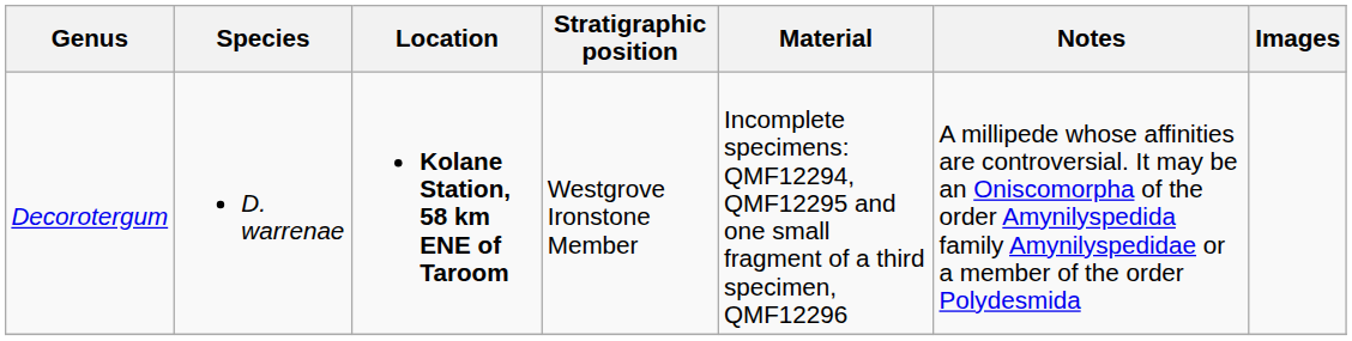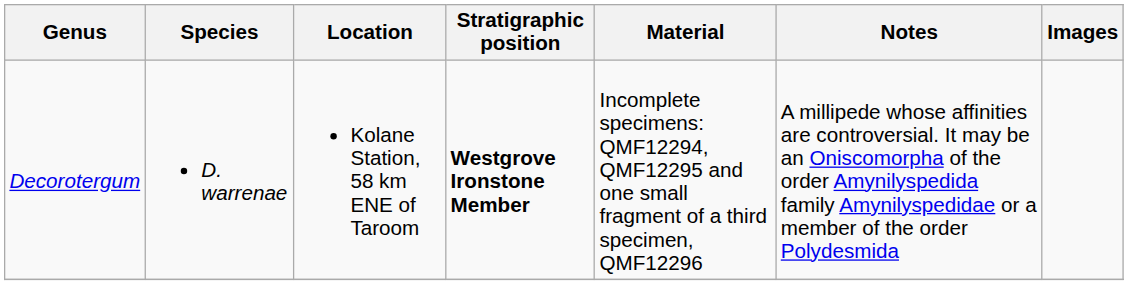Decorotergum | Location: bold -> normal
Decorotergum | Stratigraphic position: normal -> bold
